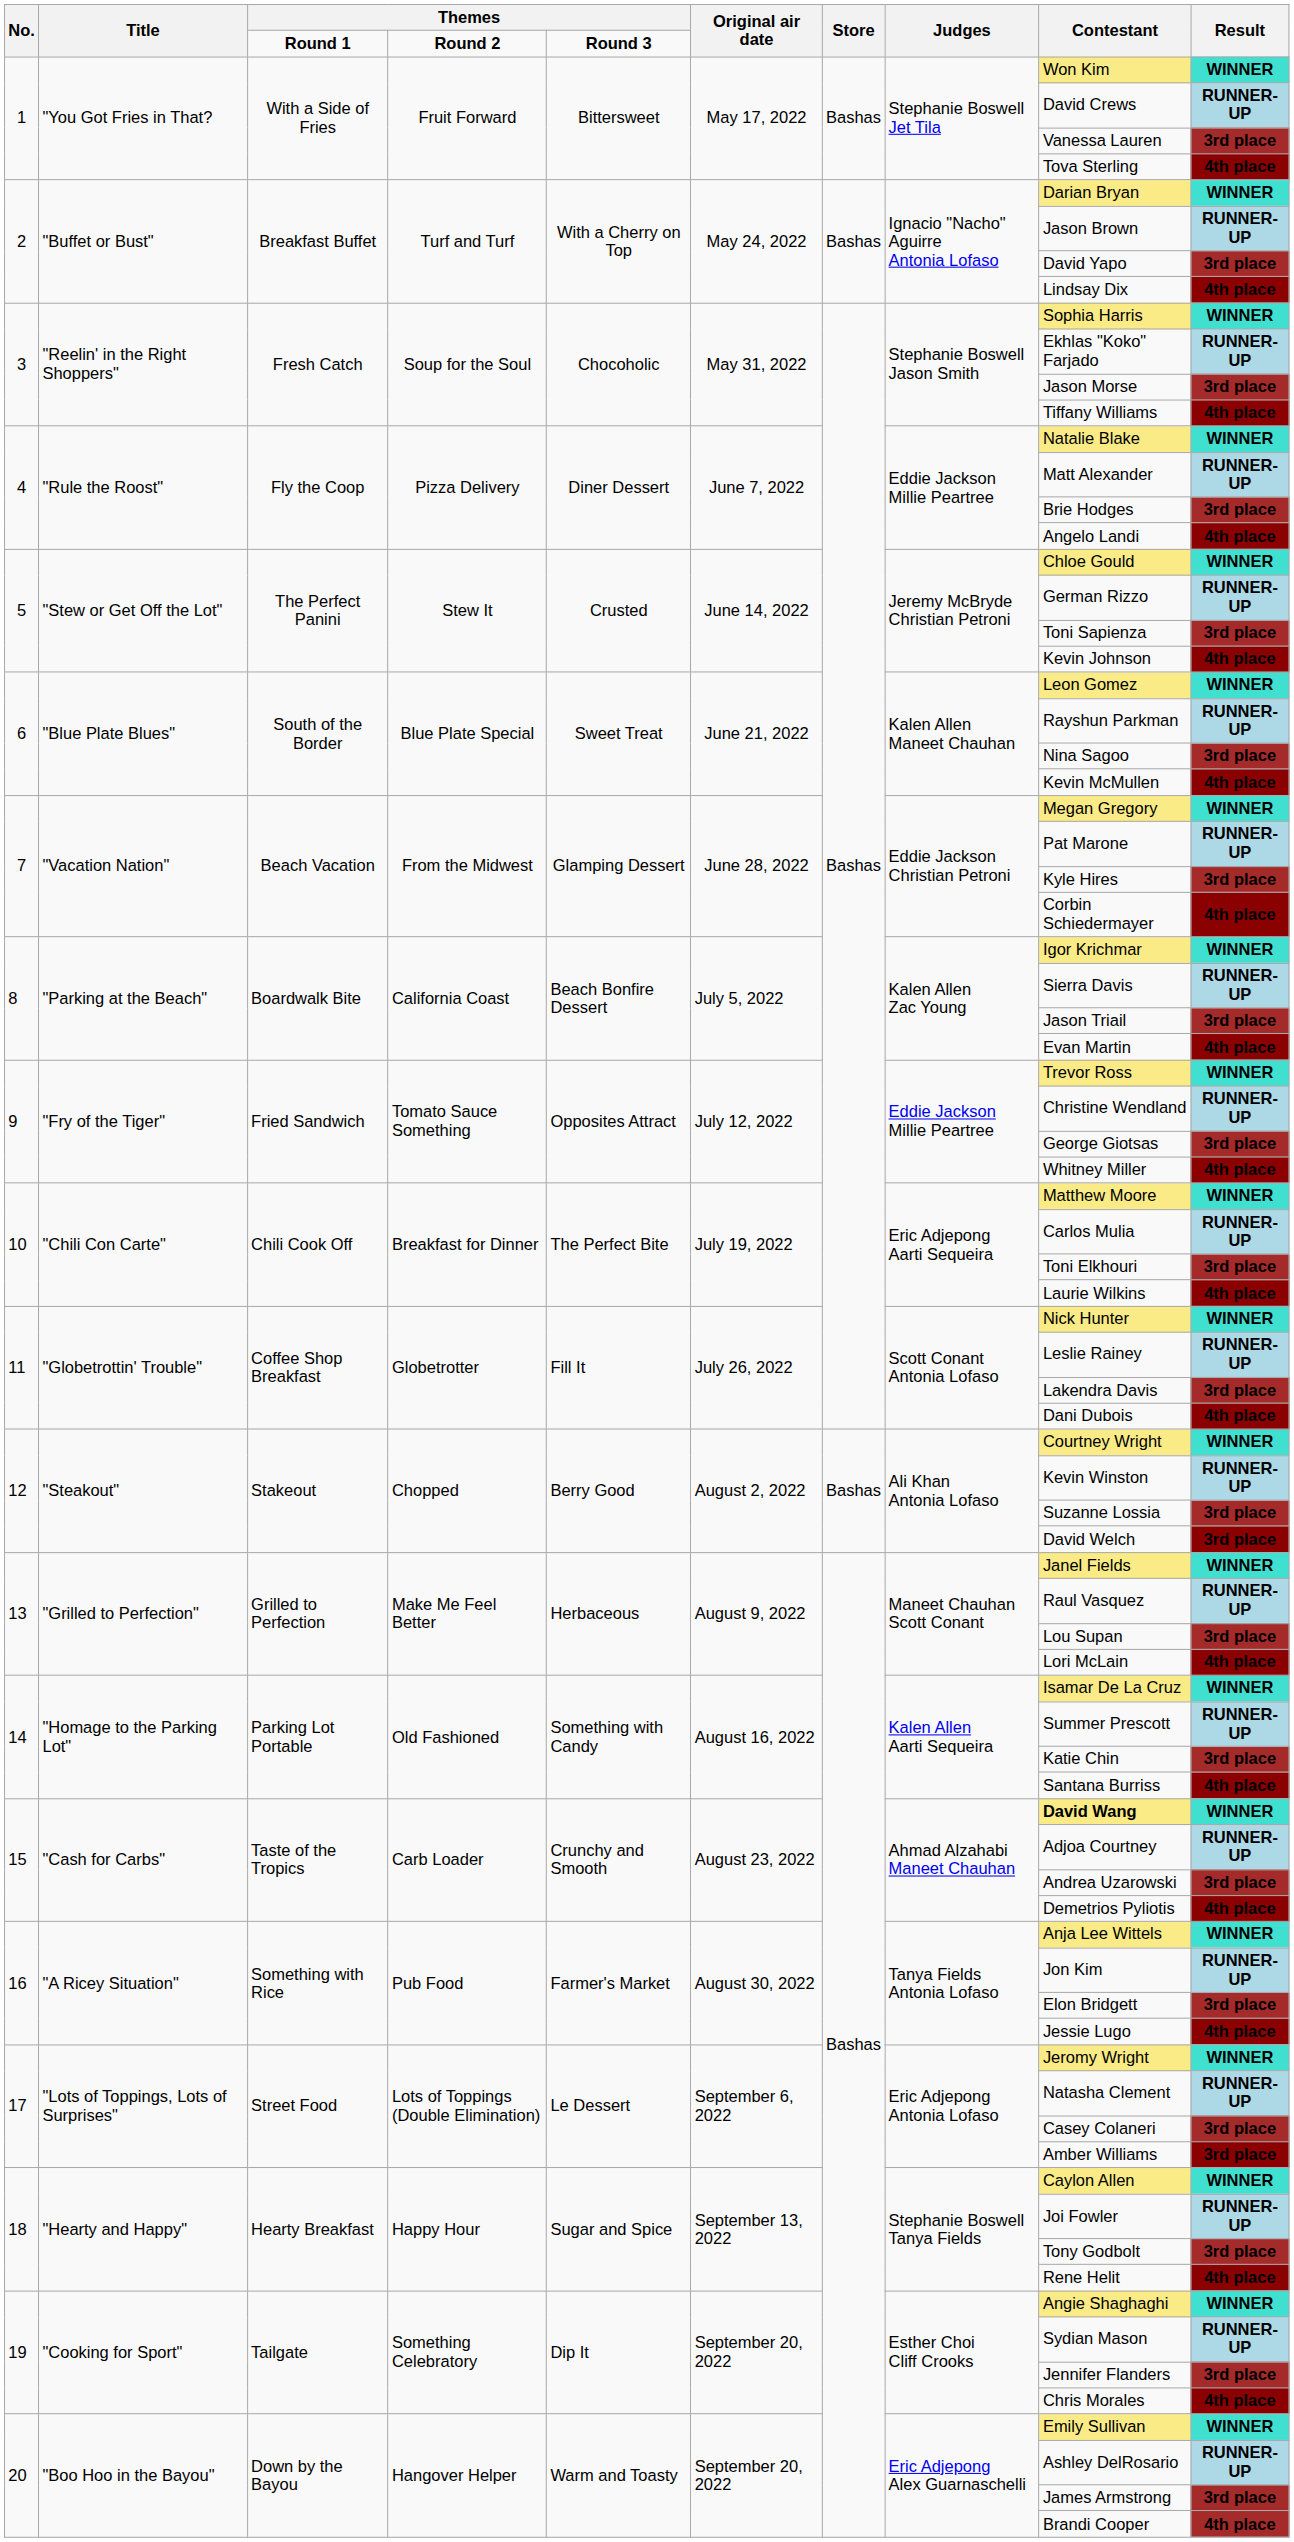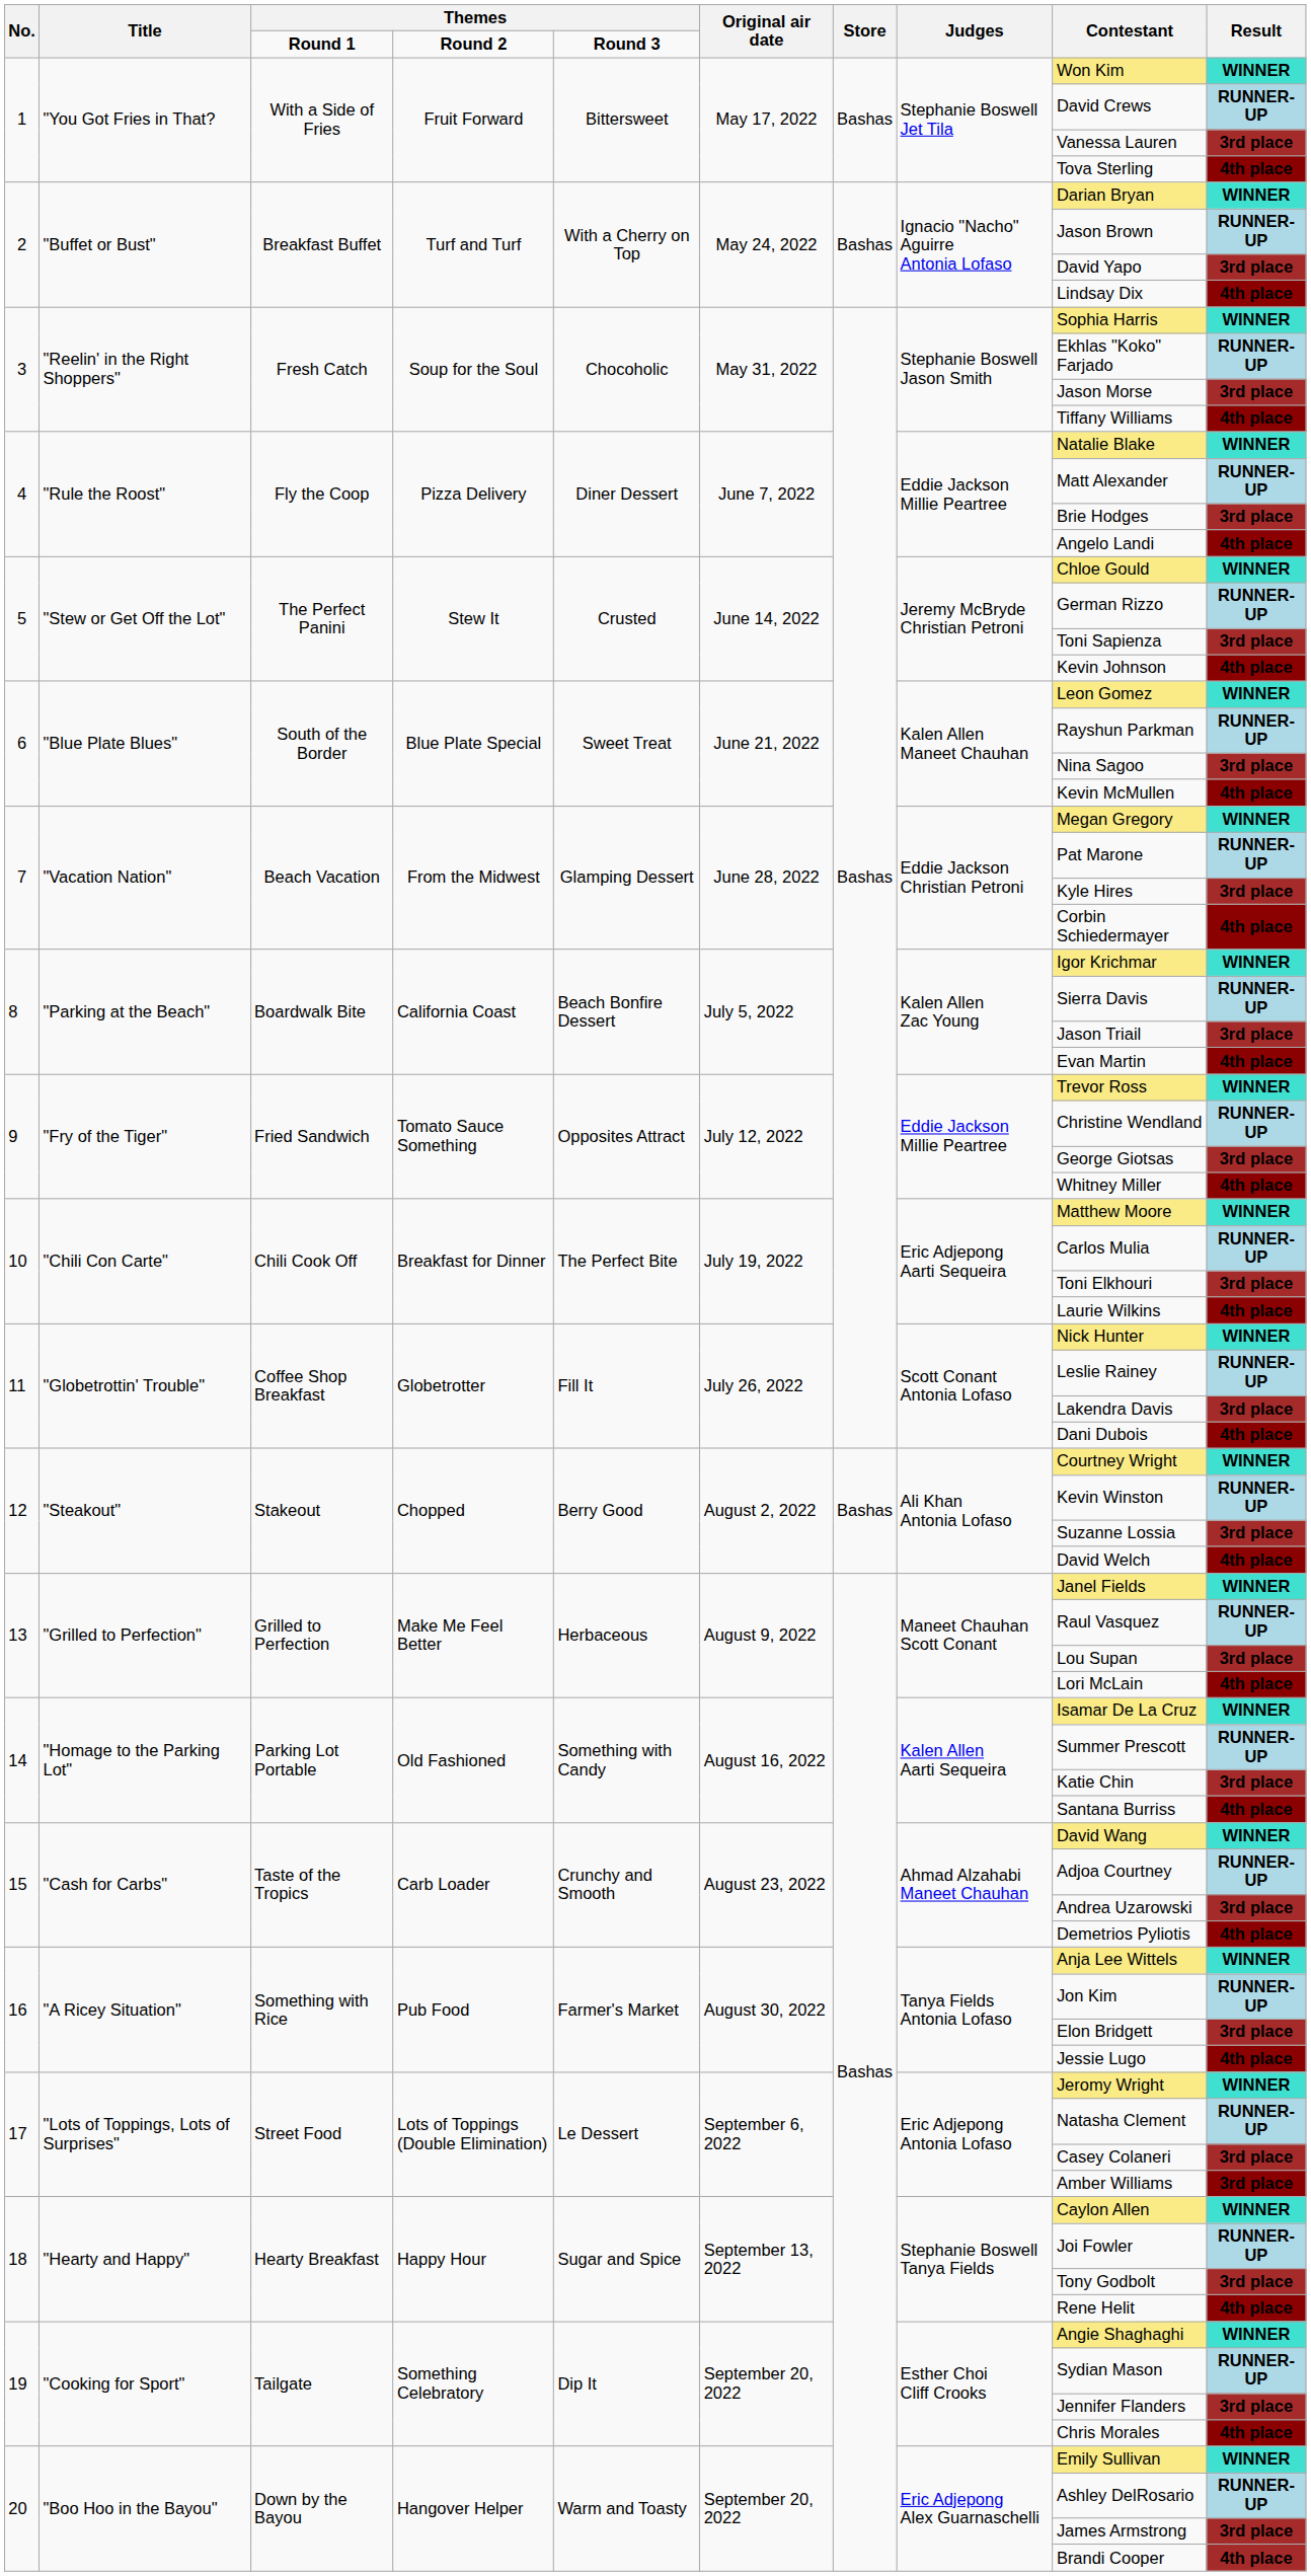row 50 | Result: 3rd place -> 4th place
row 59 | Contestant: bold -> normal
